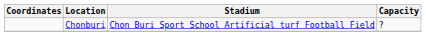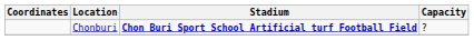Chonburi | Stadium: normal -> bold
